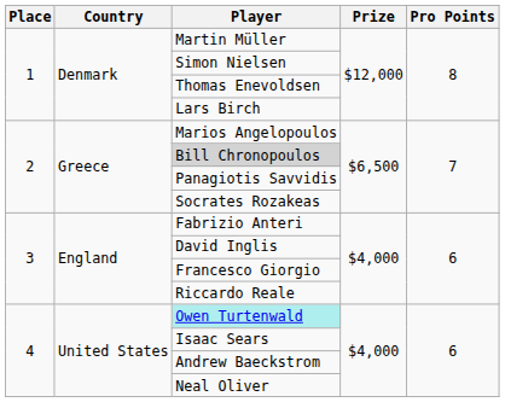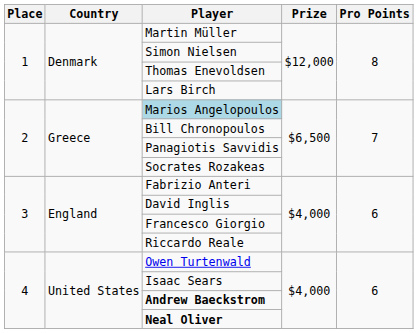Marios Angelopoulos | Player: no background -> lightblue background
Bill Chronopoulos | Player: lightgrey background -> no background
Owen Turtenwald | Player: paleturquoise background -> no background
Andrew Baeckstrom | Player: normal -> bold
Neal Oliver | Player: normal -> bold
